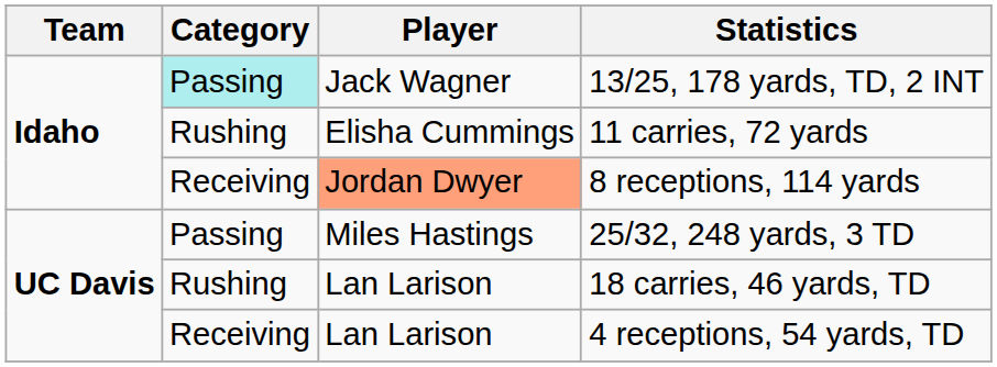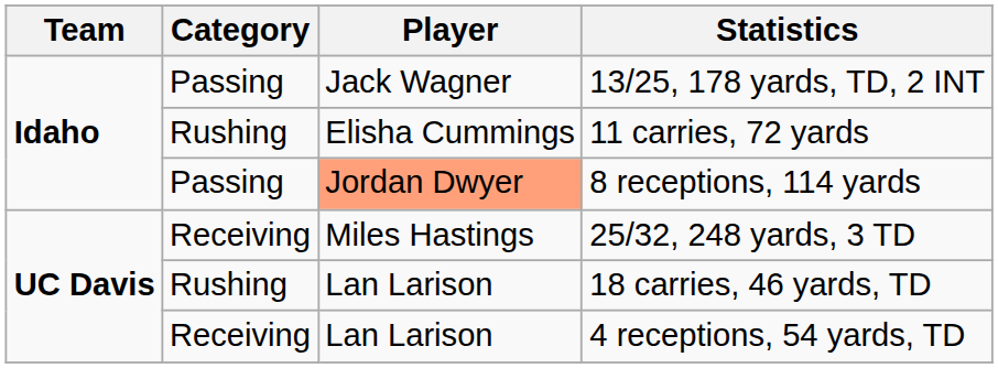13/25, 178 yards, TD, 2 INT | Category: paleturquoise background -> no background
8 receptions, 114 yards | Category: Receiving -> Passing
25/32, 248 yards, 3 TD | Category: Passing -> Receiving
